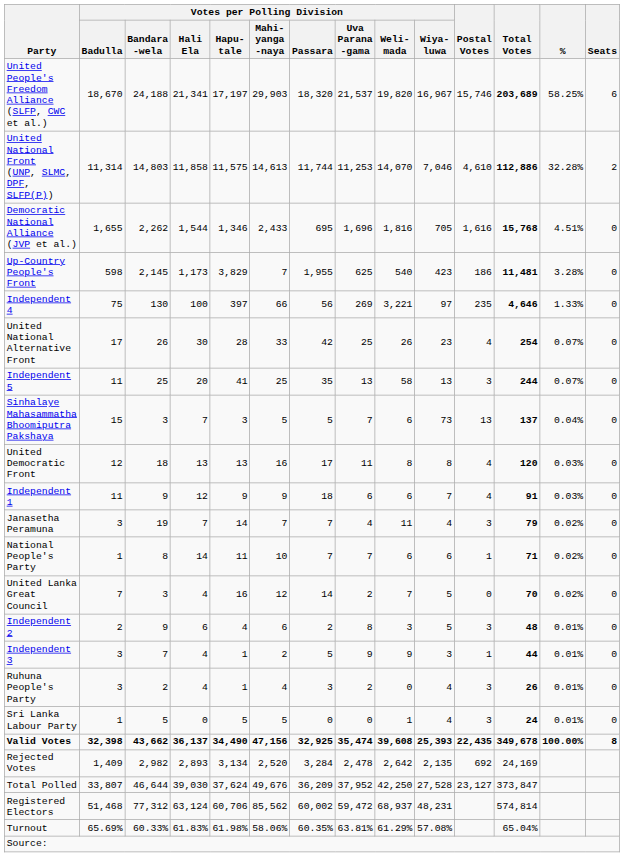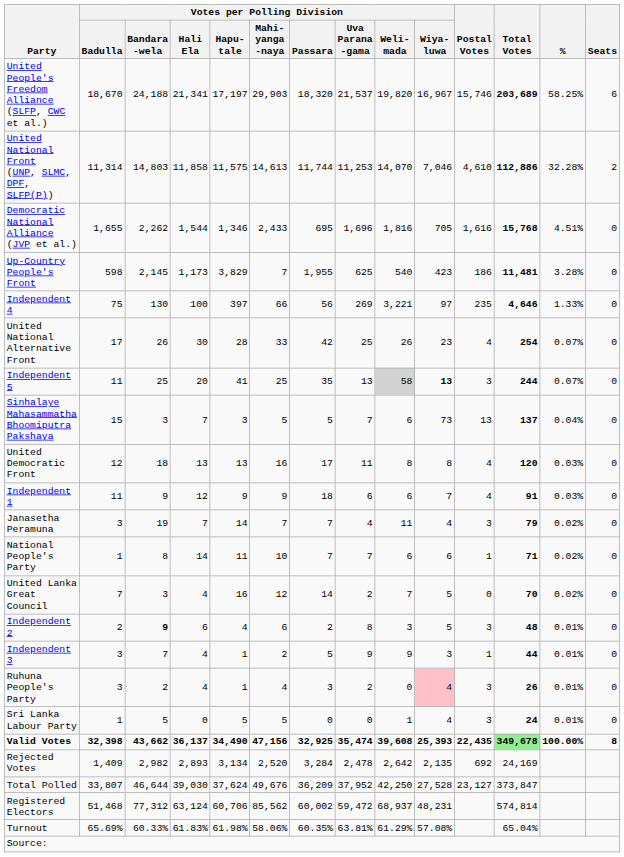Independent 5 | Votes per Polling Division / Weli- mada: no background -> lightgrey background
Independent 5 | Votes per Polling Division / Wiya- luwa: normal -> bold
Independent 2 | Votes per Polling Division / Bandara -wela: normal -> bold
Ruhuna People's Party | Votes per Polling Division / Wiya- luwa: no background -> pink background
Valid Votes | Total Votes: no background -> lightgreen background
